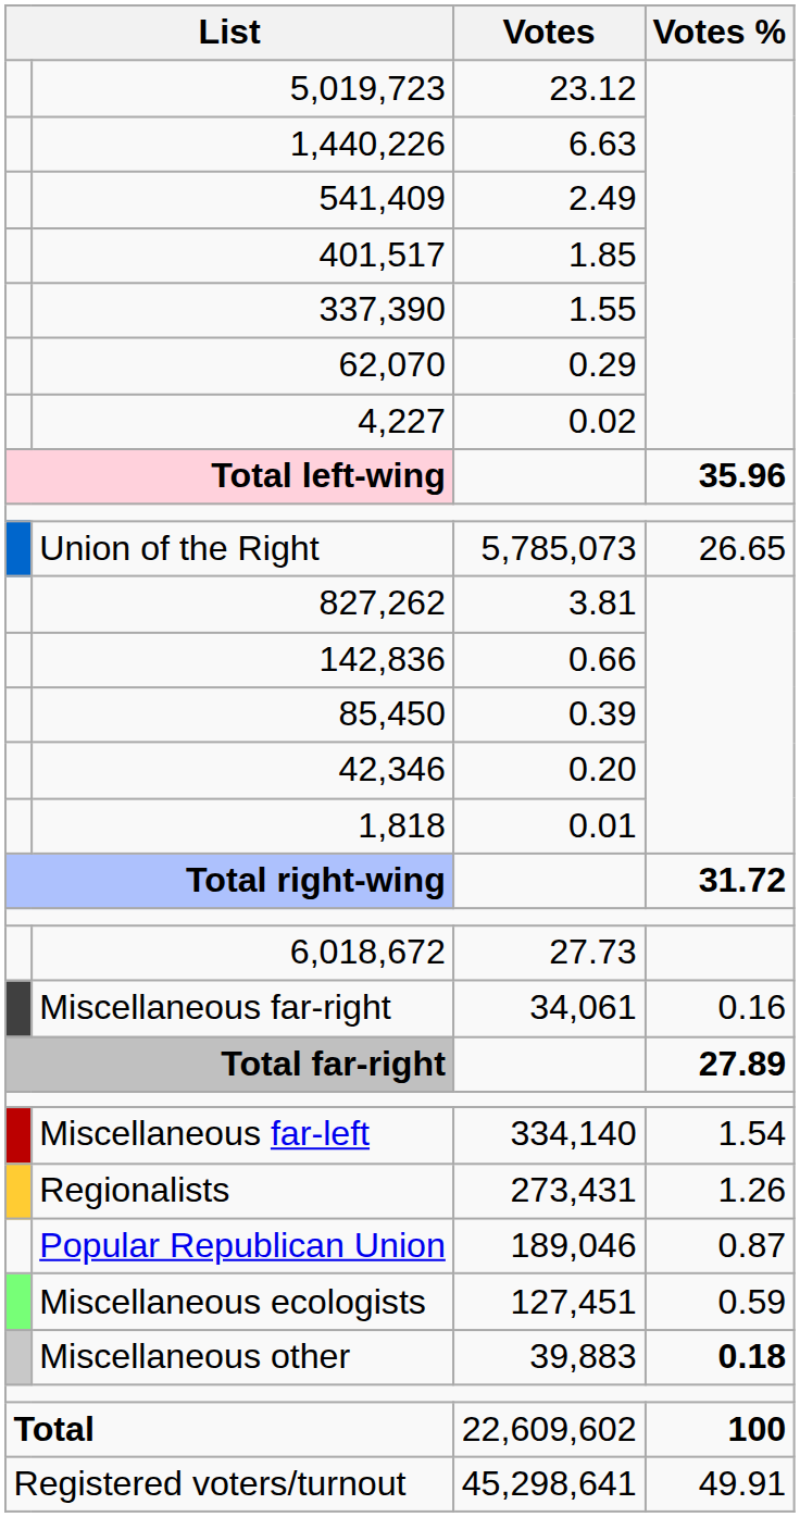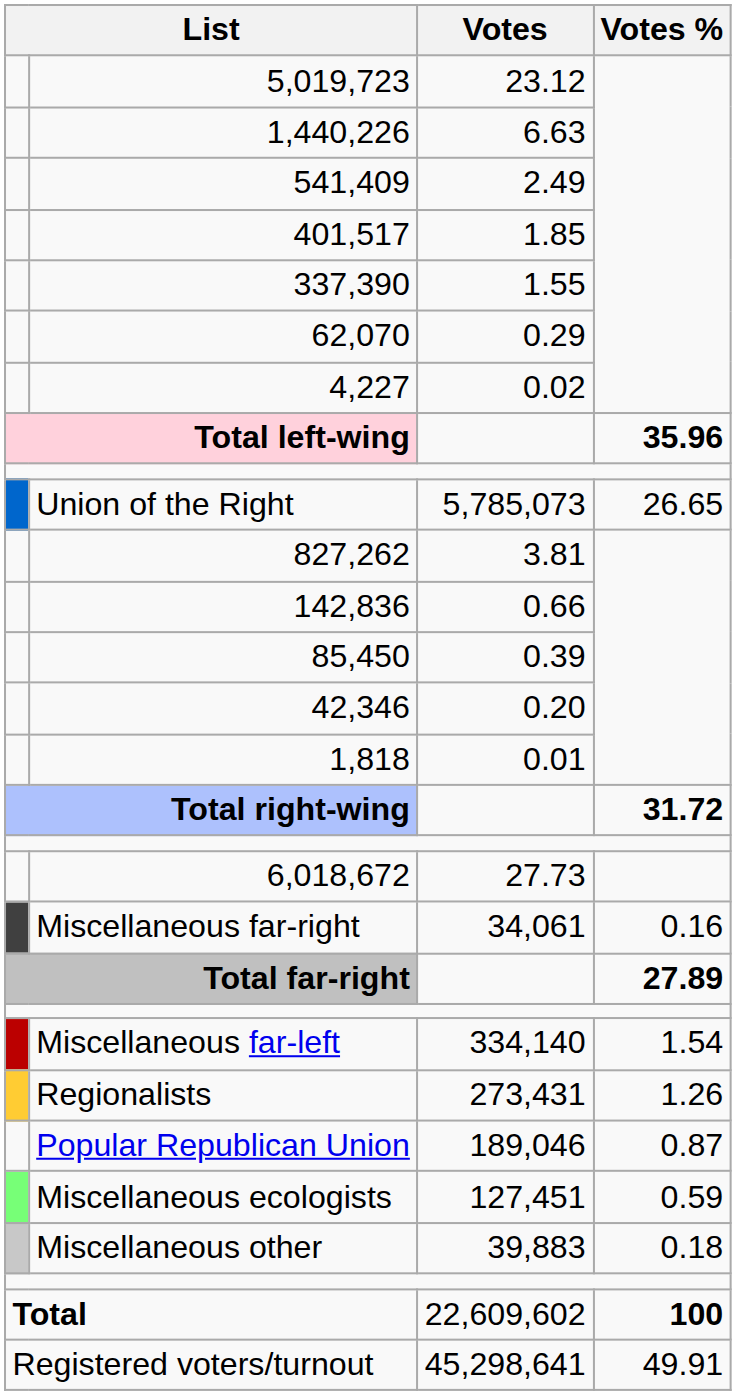Miscellaneous other | Votes %: bold -> normal
